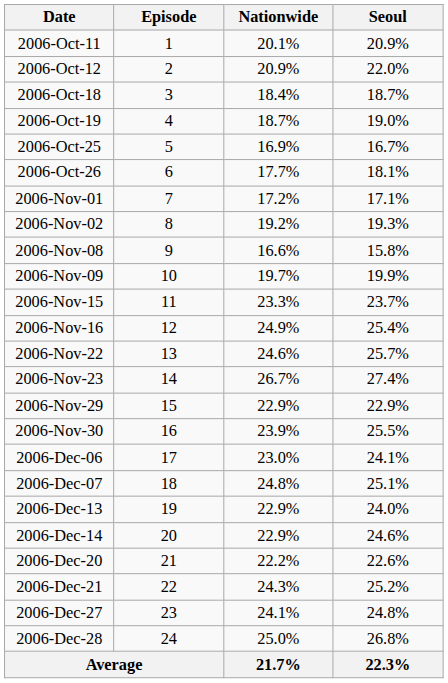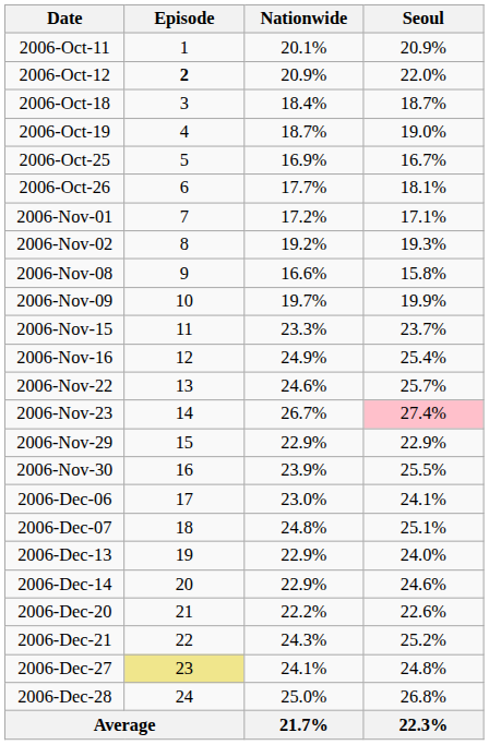2006-Oct-12 | Episode: normal -> bold
2006-Nov-23 | Seoul: no background -> pink background
2006-Dec-27 | Episode: no background -> khaki background
